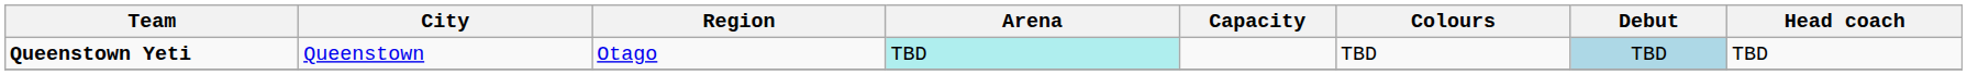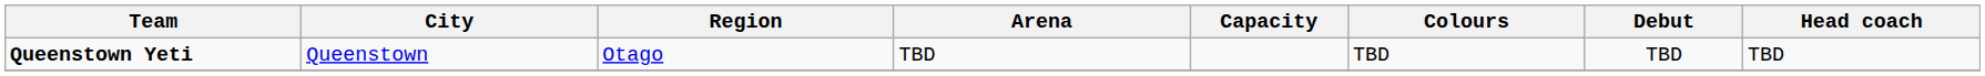Queenstown Yeti | Arena: paleturquoise background -> no background
Queenstown Yeti | Debut: lightblue background -> no background
